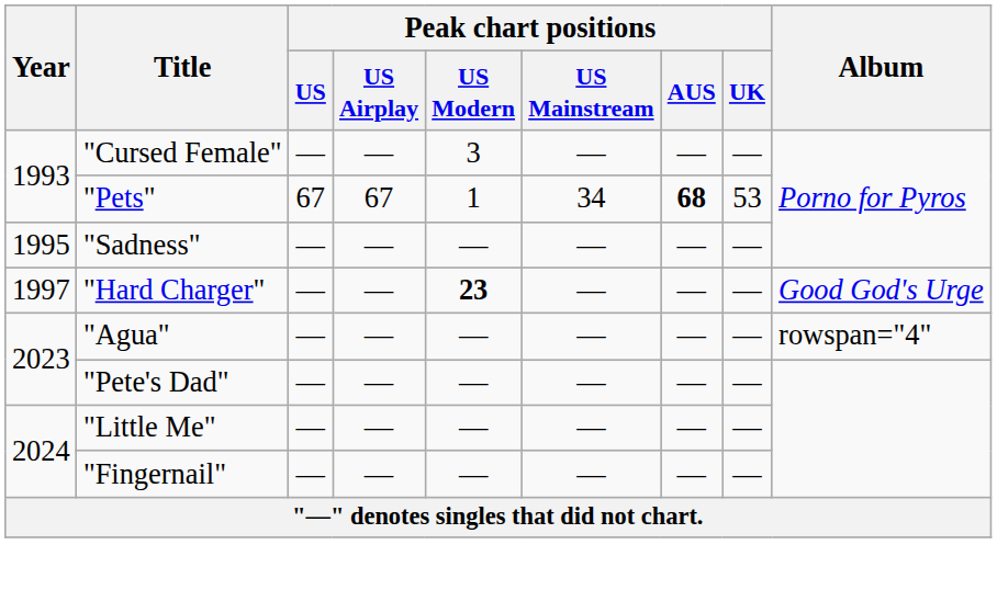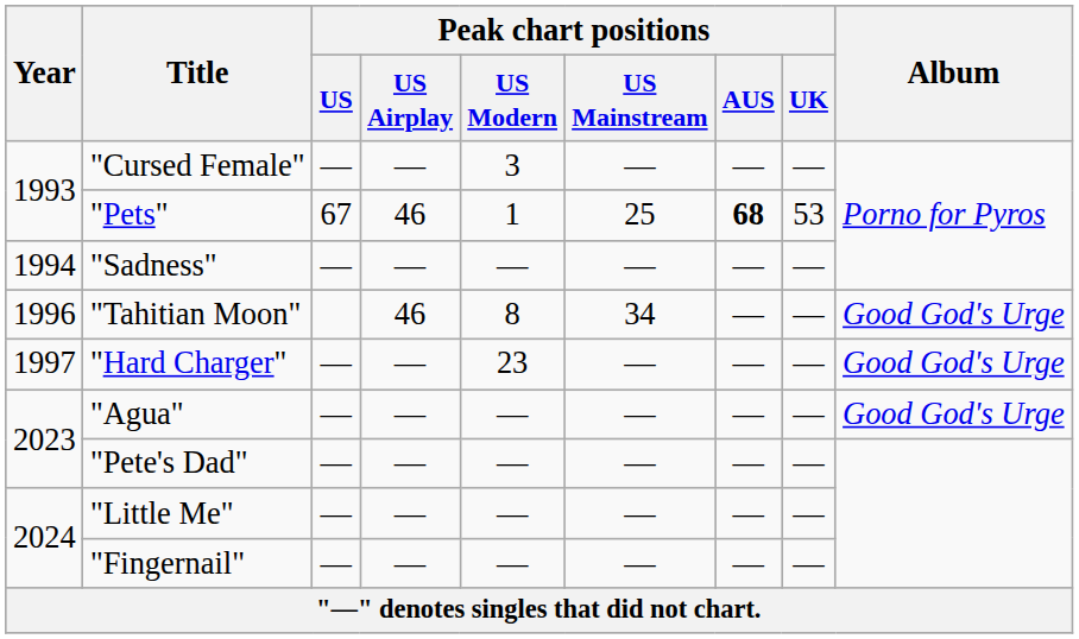"Pets" | Peak chart positions / US Airplay: 67 -> 46
"Pets" | Peak chart positions / US Mainstream: 34 -> 25
"Sadness" | Year: 1995 -> 1994
+ row: 1996 | "Tahitian Moon" | 46 | 8 | 34 | — | — | Good God's Urge
"Hard Charger" | Peak chart positions / US Modern: bold -> normal
"Agua" | Album: rowspan="4" -> Good God's Urge
